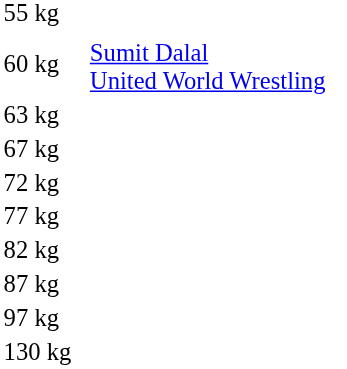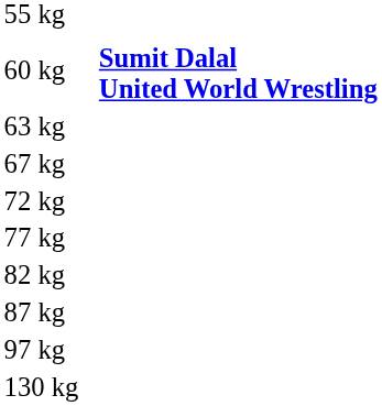60 kg / Sumit Dalal United World Wrestling | column 2: normal -> bold
